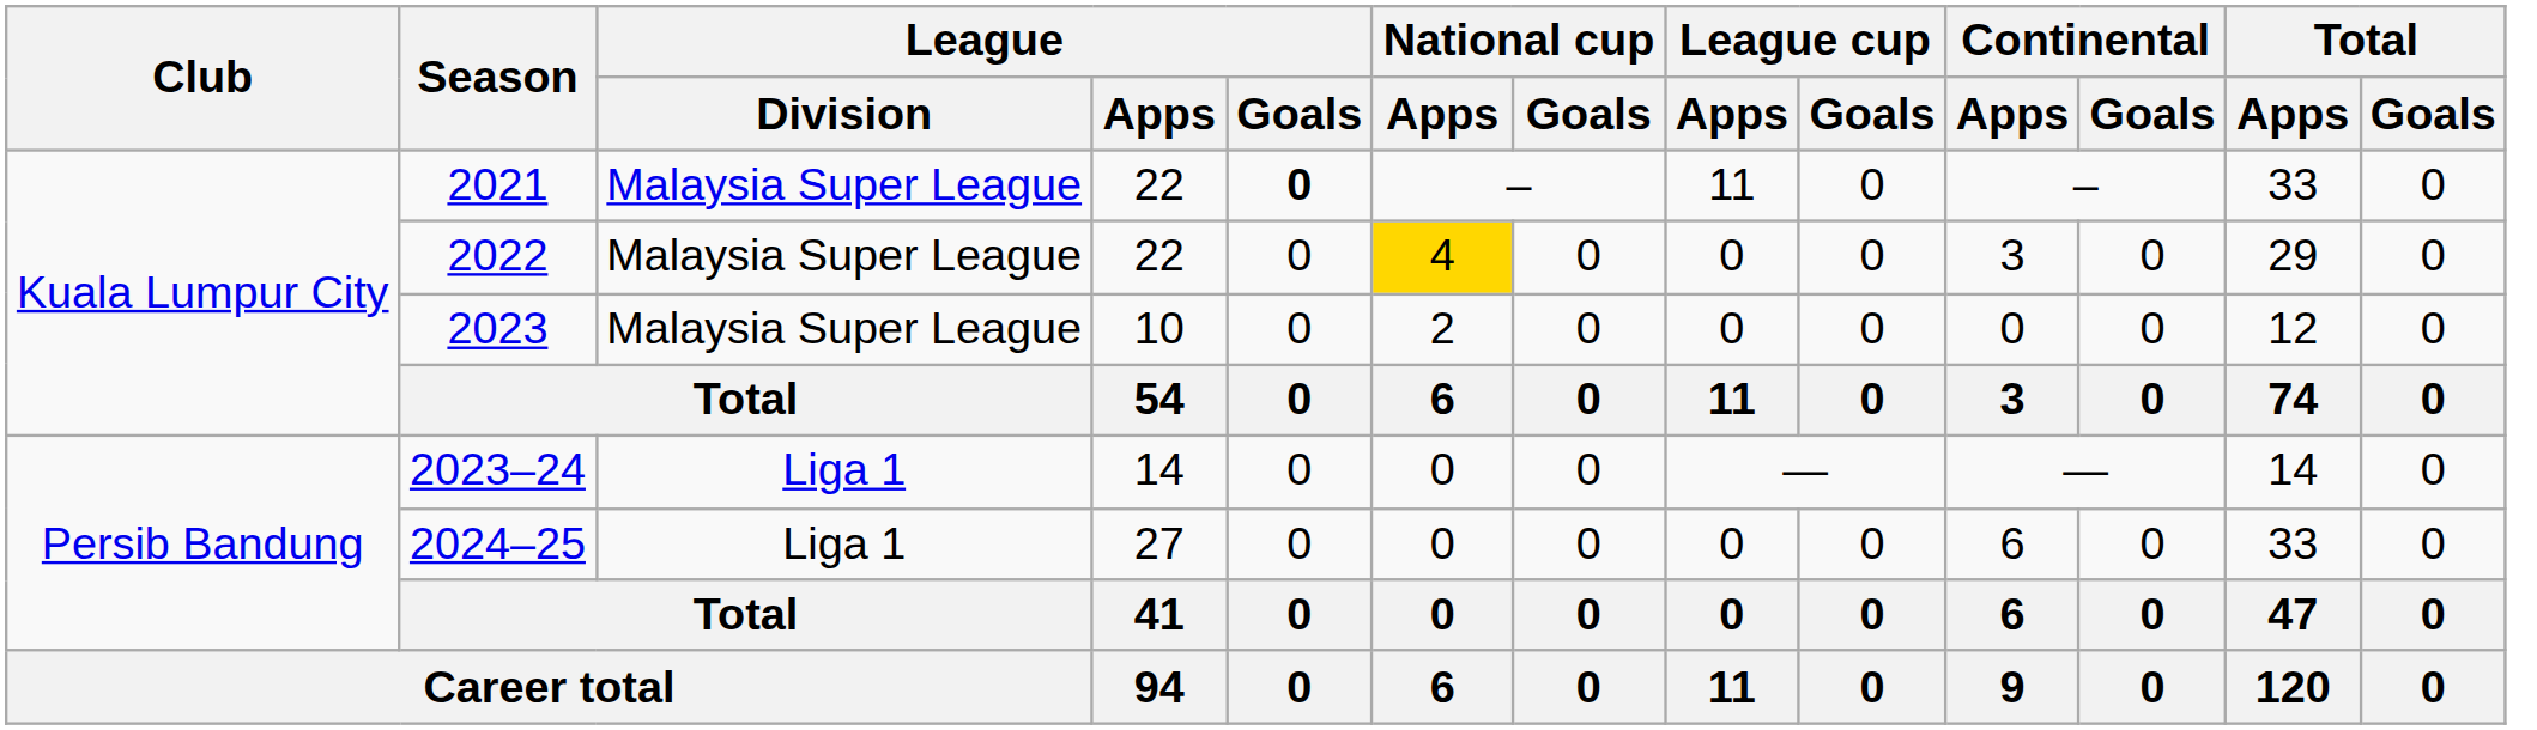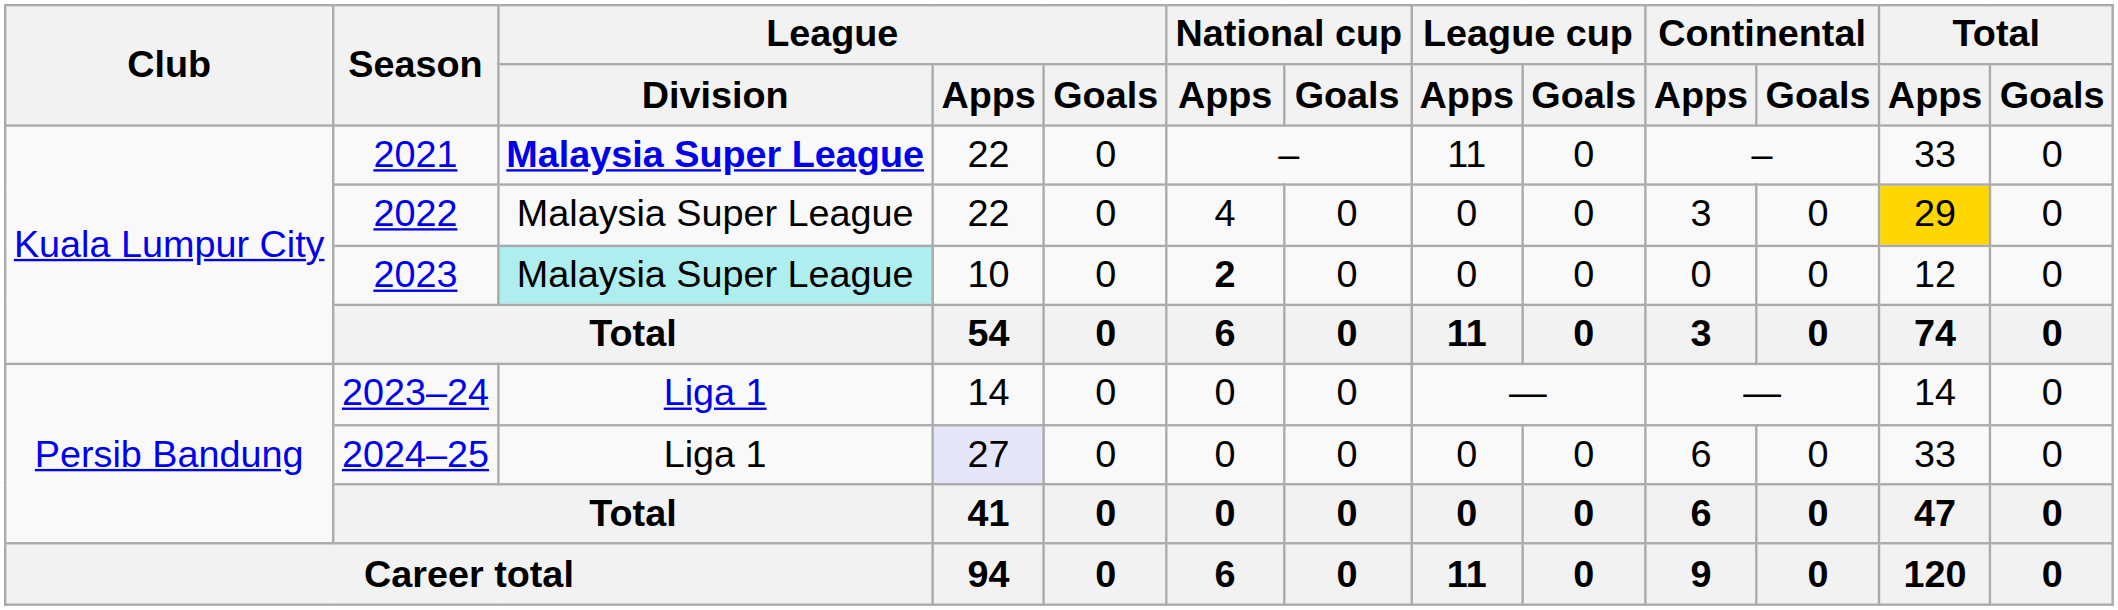2021 | League / Division: normal -> bold
2021 | League / Goals: bold -> normal
2022 | National cup / Apps: gold background -> no background
2022 | Total / Apps: no background -> gold background
2023 | League / Division: no background -> paleturquoise background
2023 | National cup / Apps: normal -> bold
2024–25 | League / Apps: no background -> lavender background
